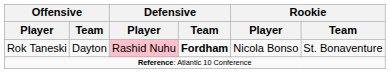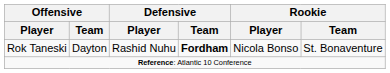Rok Taneski | Defensive / Player: pink background -> no background
